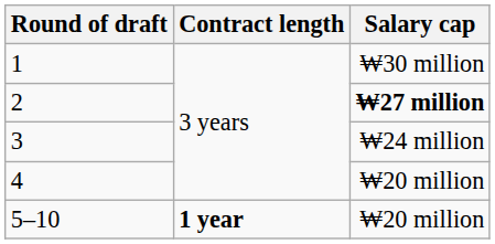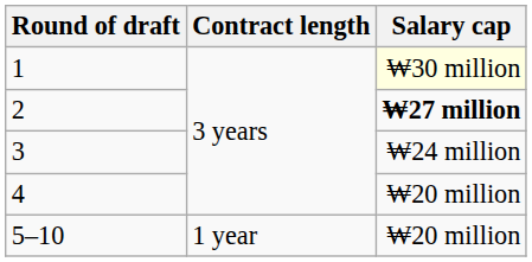1 | Salary cap: no background -> lightyellow background
5–10 | Contract length: bold -> normal
